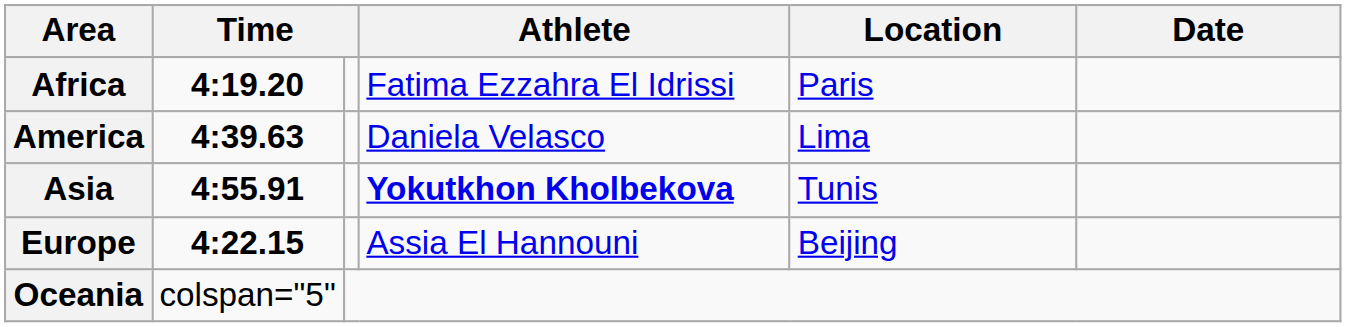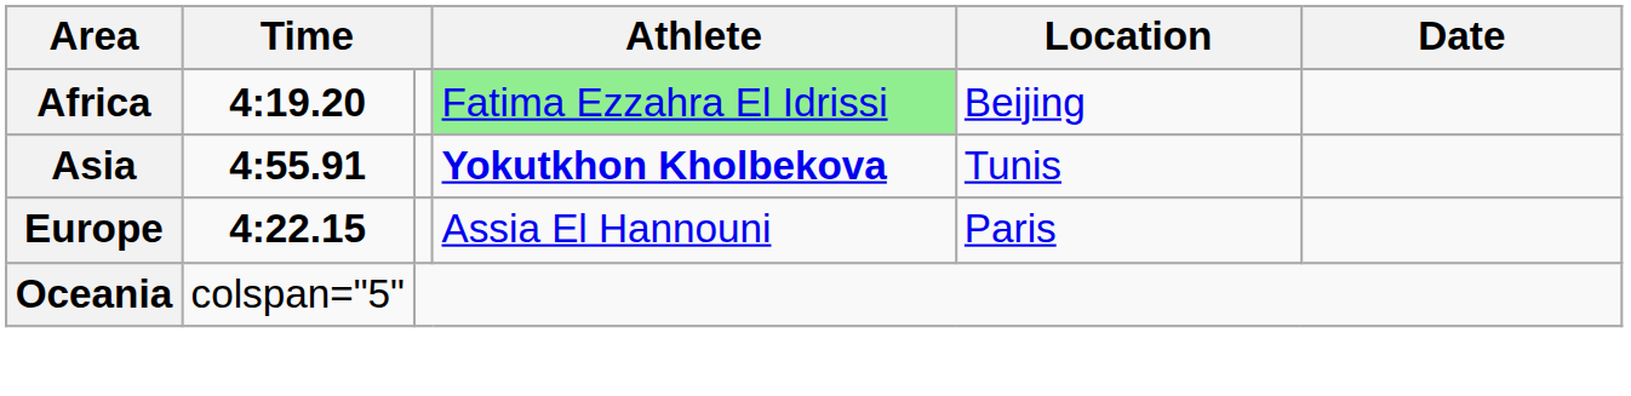Africa | Athlete: no background -> lightgreen background
Africa | Location: Paris -> Beijing
- row: America | 4:39.63 | Daniela Velasco | Lima
Europe | Location: Beijing -> Paris
